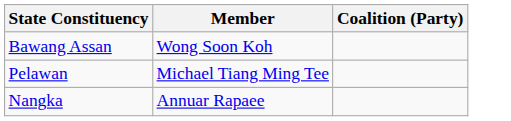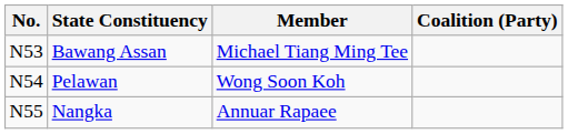+ column: No. | N53 | N54 | N55
Bawang Assan | Member: Wong Soon Koh -> Michael Tiang Ming Tee
Pelawan | Member: Michael Tiang Ming Tee -> Wong Soon Koh
